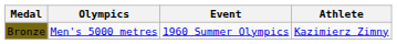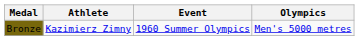columns swapped: Athlete <-> Olympics
